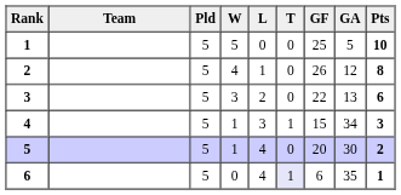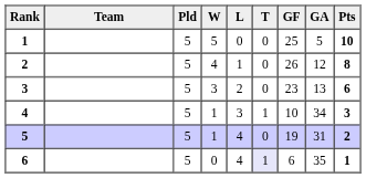row 4 | GF: 22 -> 23
row 5 | GF: 15 -> 10
row 6 | GF: 20 -> 19
row 6 | GA: 30 -> 31
